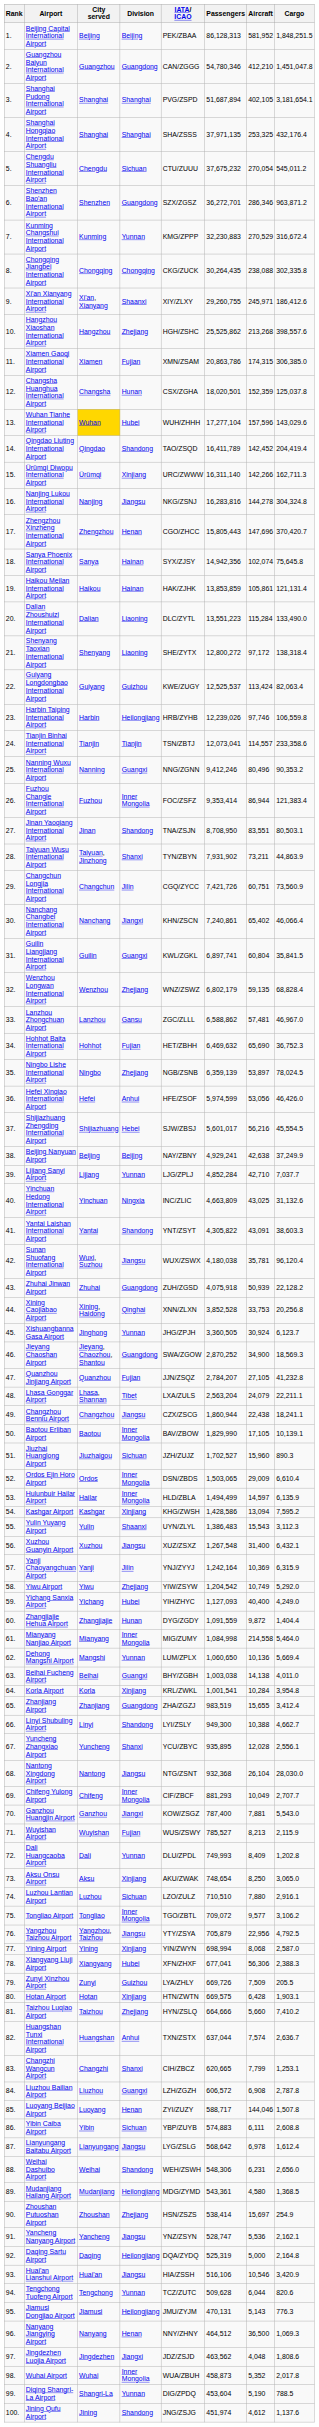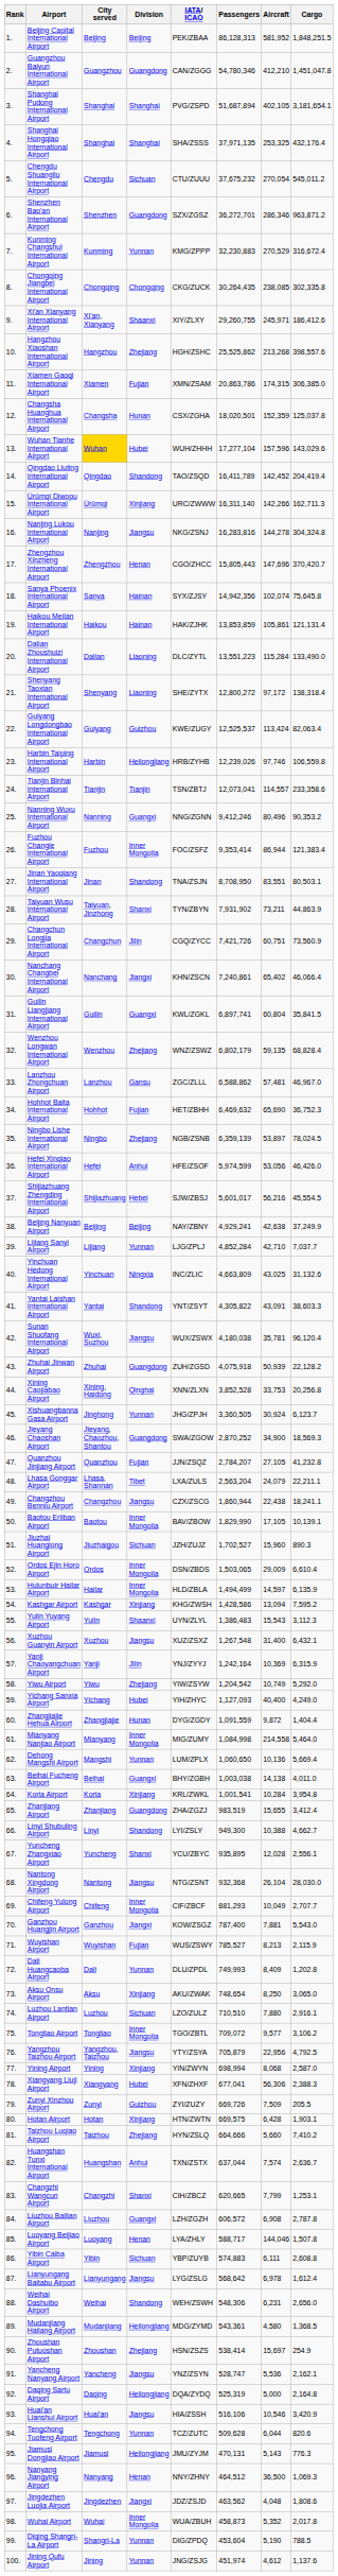Chongqing Jiangbei International Airport | Aircraft: 238,088 -> 238,085
Zunyi Xinzhou Airport | IATA/ ICAO: LYA/ZHLY -> ZYI/ZUZY
Luoyang Beijiao Airport | IATA/ ICAO: ZYI/ZUZY -> LYA/ZHLY
Jining Qufu Airport | Division: Shandong -> Yunnan
